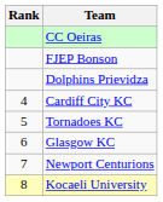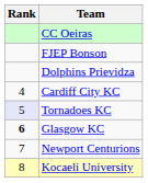Tornadoes KC | Rank: no background -> lavender background
Glasgow KC | Rank: normal -> bold
